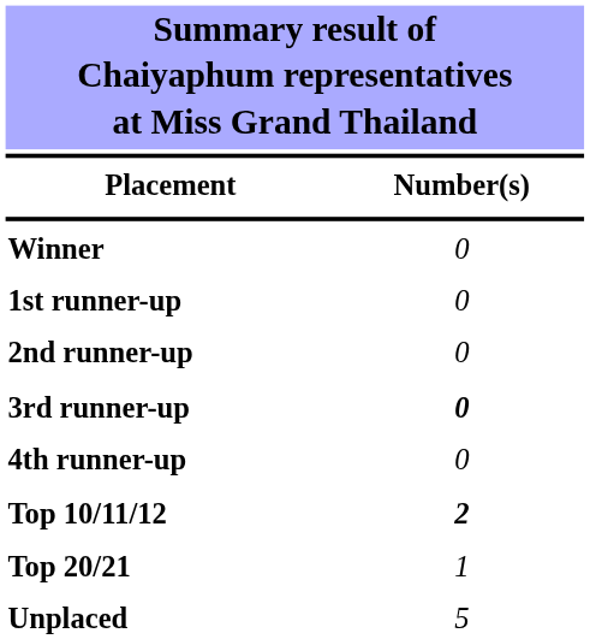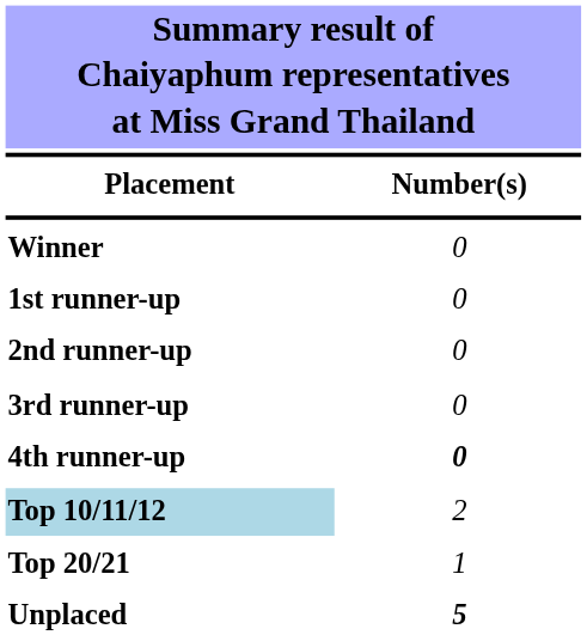row 6 | column 2: bold -> normal
row 7 | column 2: normal -> bold
row 8 | column 1: no background -> lightblue background
row 8 | column 2: bold -> normal
row 10 | column 2: normal -> bold
